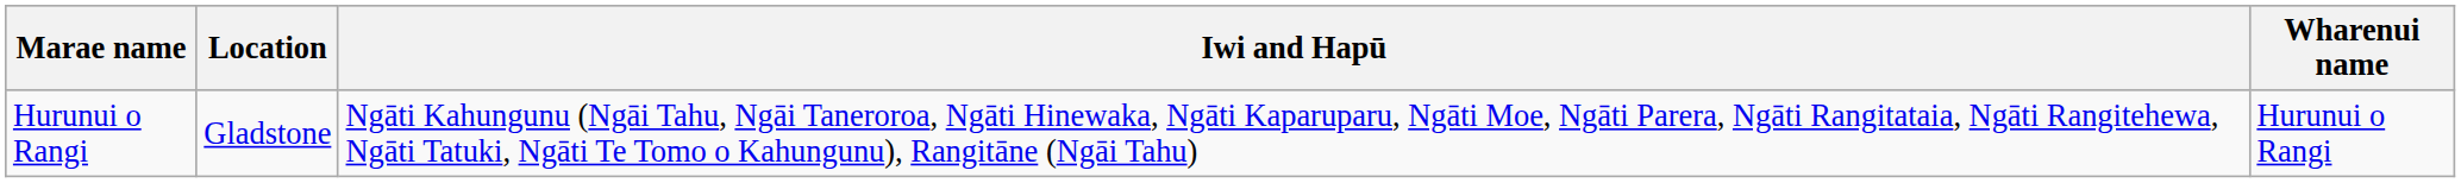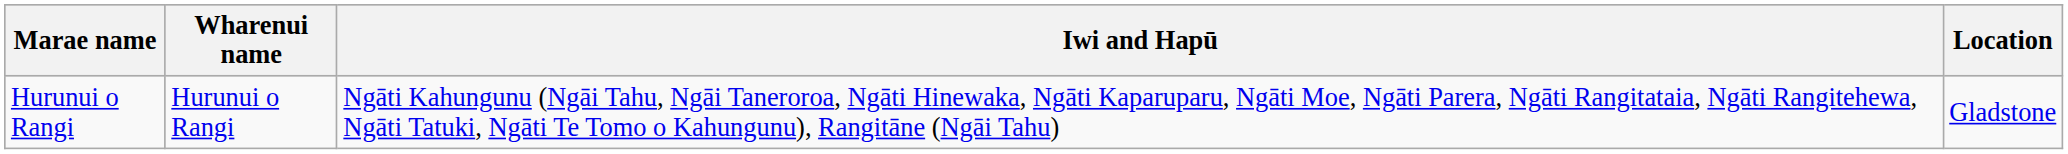columns swapped: Wharenui name <-> Location
